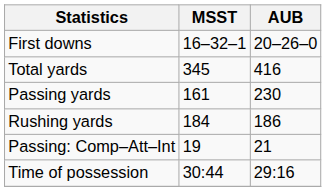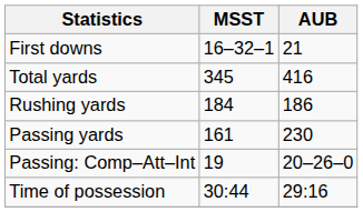First downs | AUB: 20–26–0 -> 21
rows swapped: Rushing yards <-> Passing yards
Passing: Comp–Att–Int | AUB: 21 -> 20–26–0
